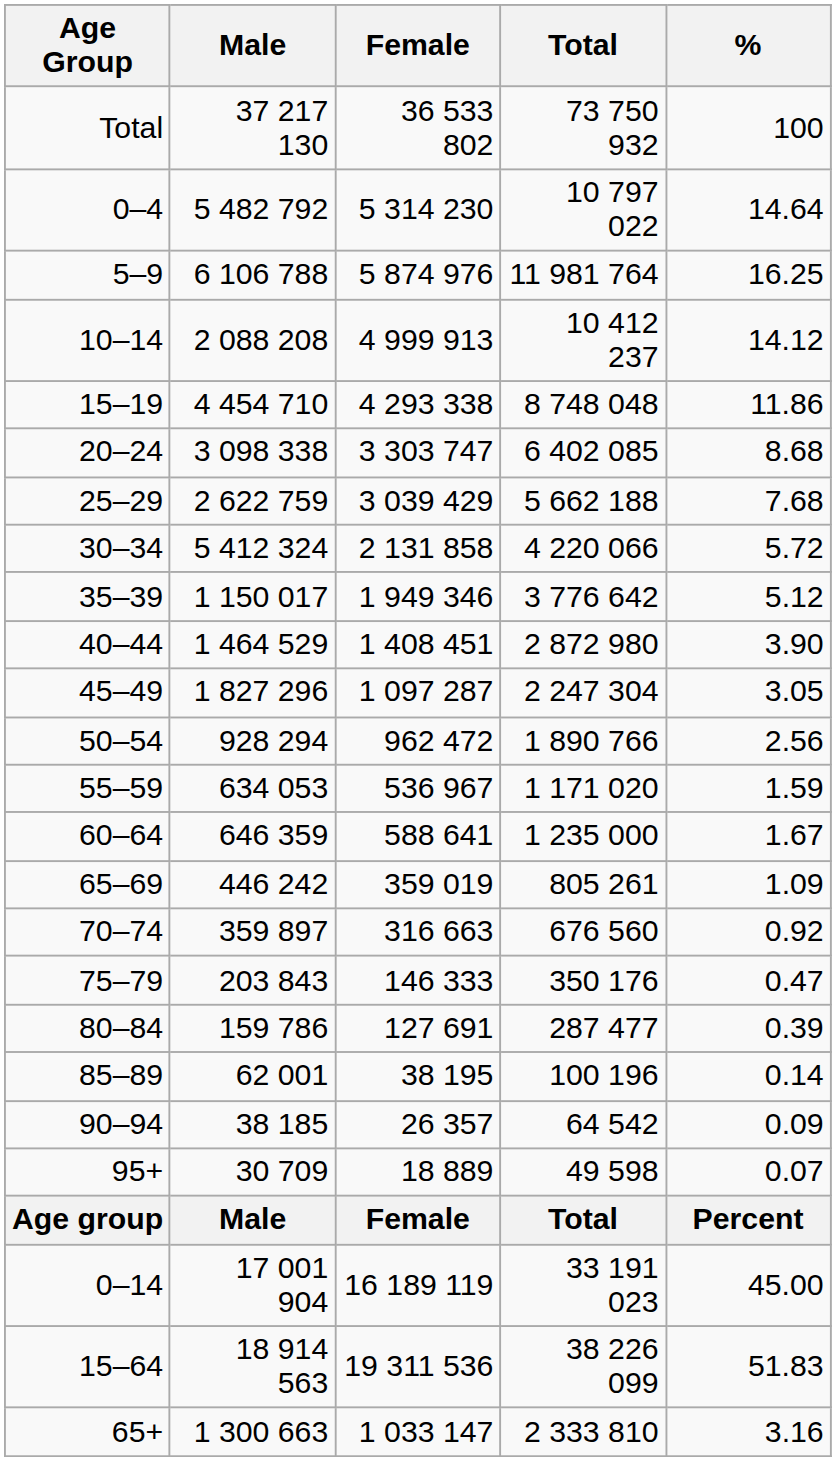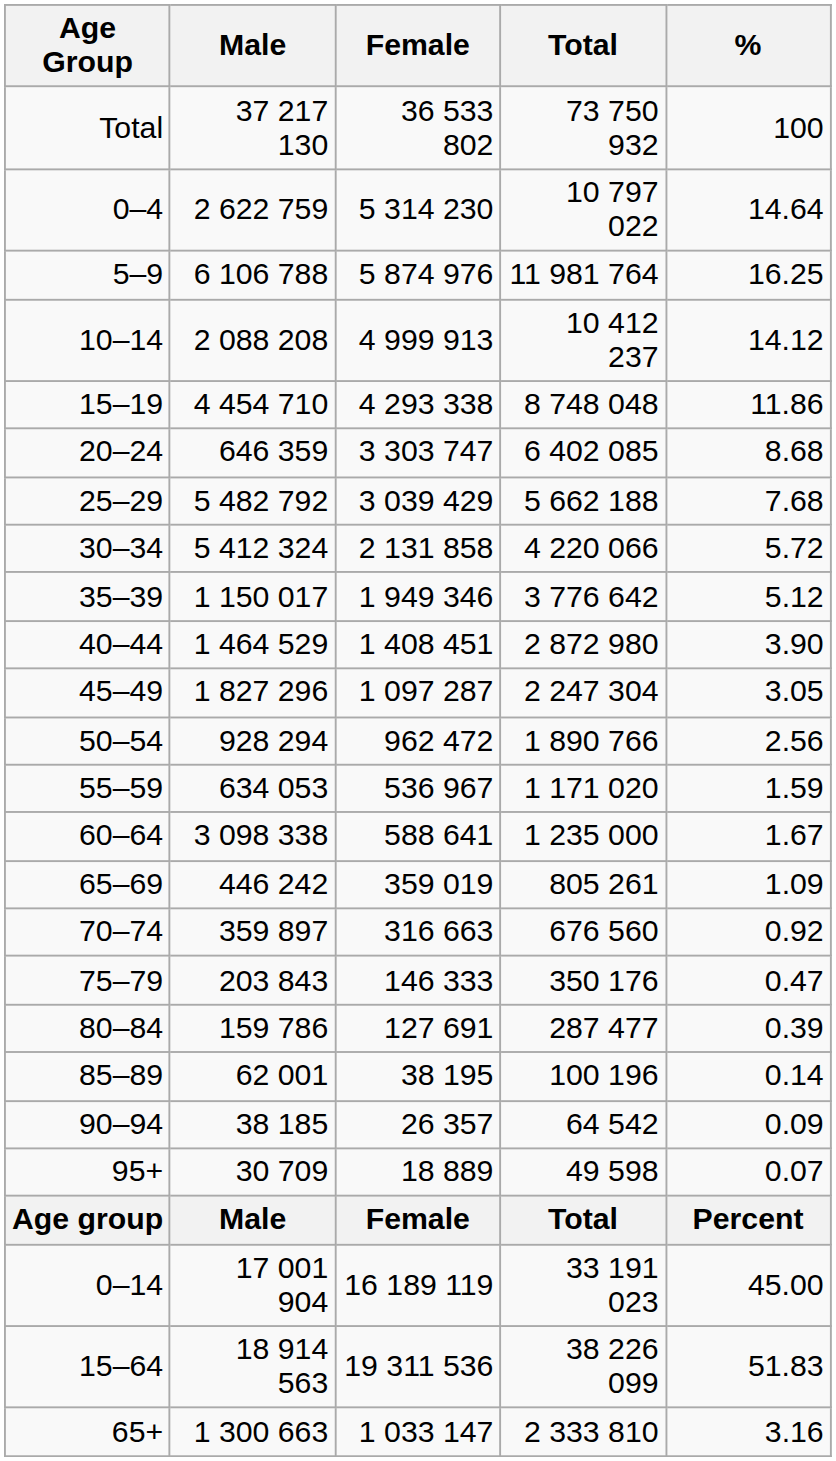0–4 | Male: 5 482 792 -> 2 622 759
20–24 | Male: 3 098 338 -> 646 359
25–29 | Male: 2 622 759 -> 5 482 792
60–64 | Male: 646 359 -> 3 098 338
